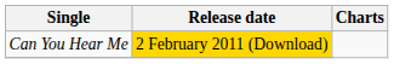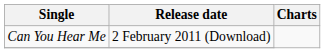Can You Hear Me | Release date: gold background -> no background
